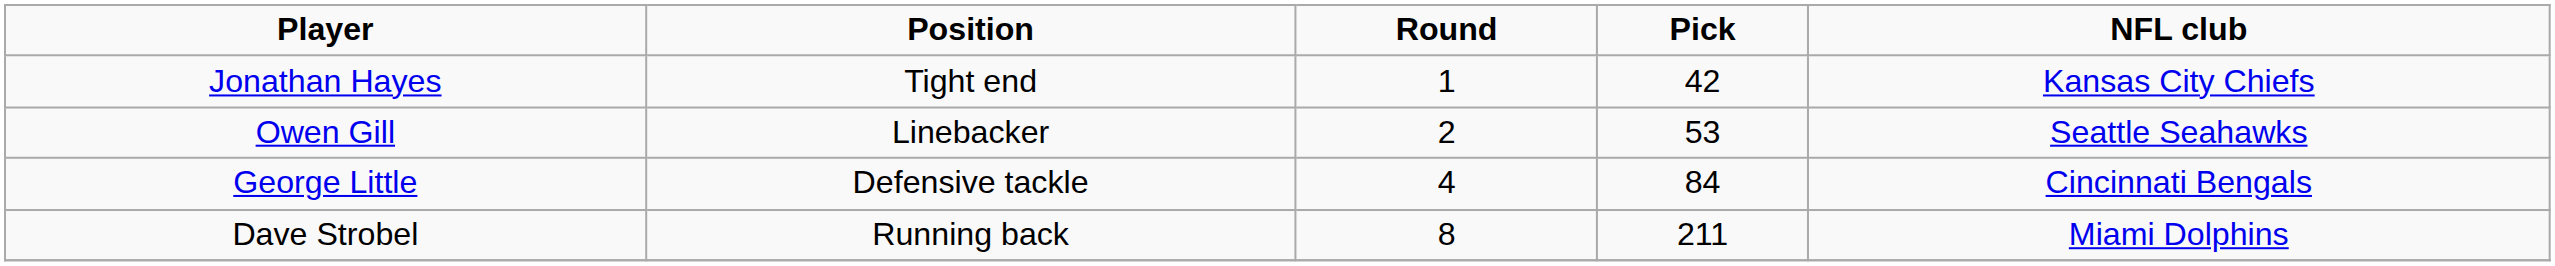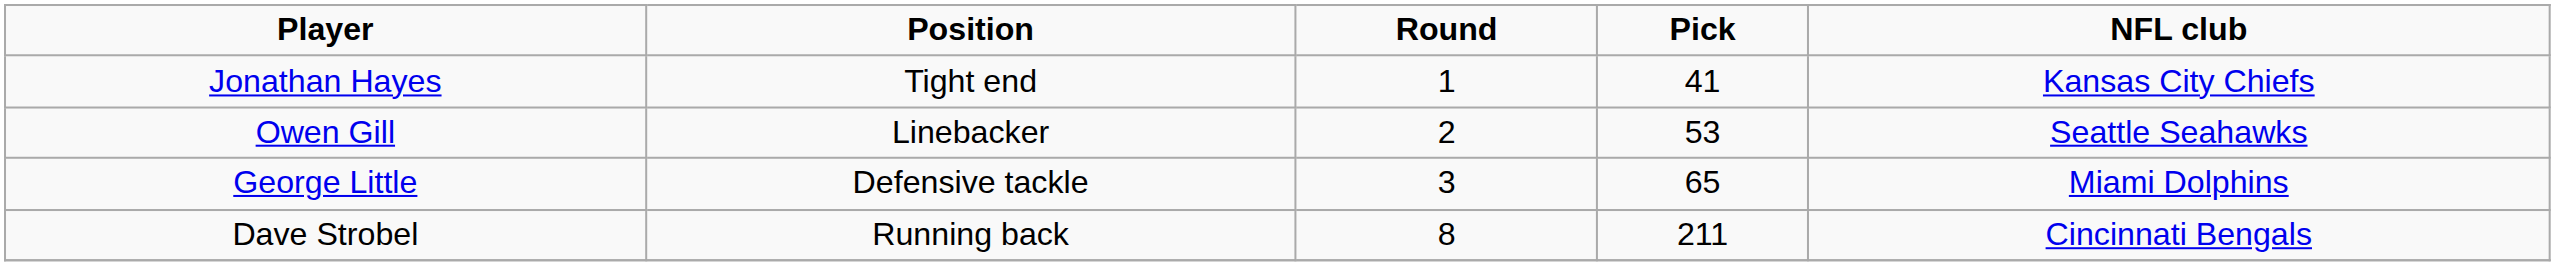Jonathan Hayes | Pick: 42 -> 41
George Little | Round: 4 -> 3
George Little | Pick: 84 -> 65
George Little | NFL club: Cincinnati Bengals -> Miami Dolphins
Dave Strobel | NFL club: Miami Dolphins -> Cincinnati Bengals
